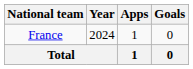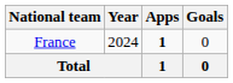France | Apps: normal -> bold
